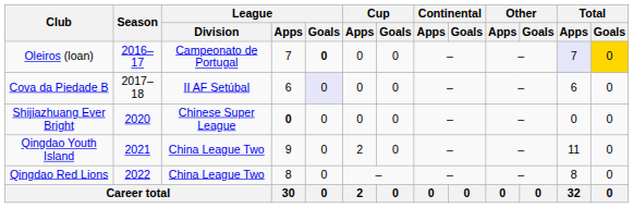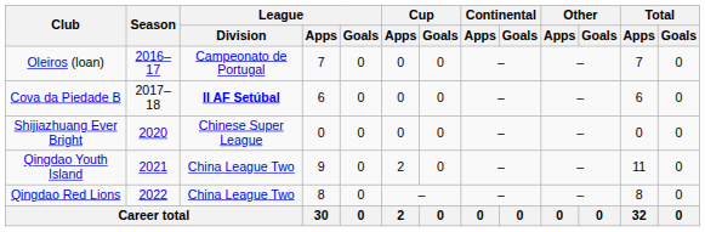Oleiros (loan) | League / Goals: bold -> normal
Oleiros (loan) | Total / Apps: lavender background -> no background
Oleiros (loan) | Total / Goals: gold background -> no background
Cova da Piedade B | League / Division: normal -> bold
Cova da Piedade B | League / Goals: lavender background -> no background
Shijiazhuang Ever Bright | League / Apps: bold -> normal
